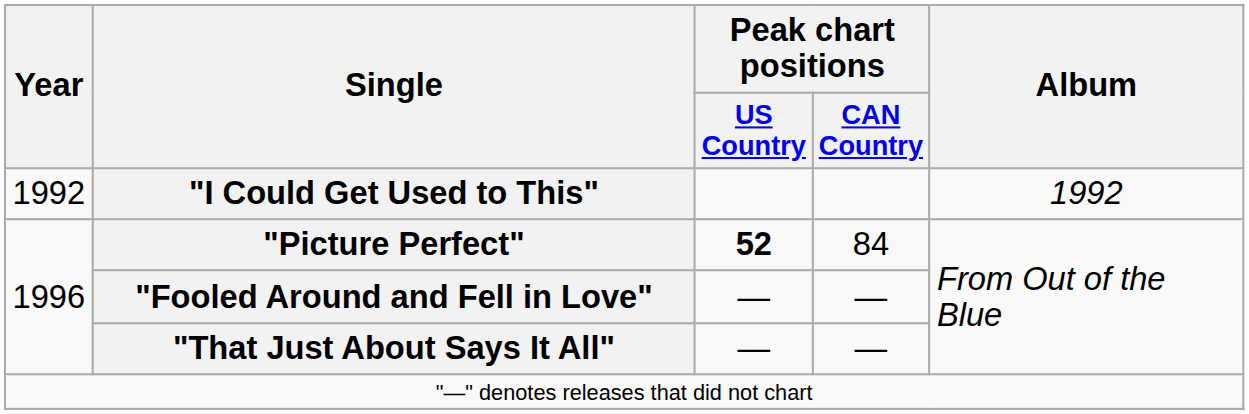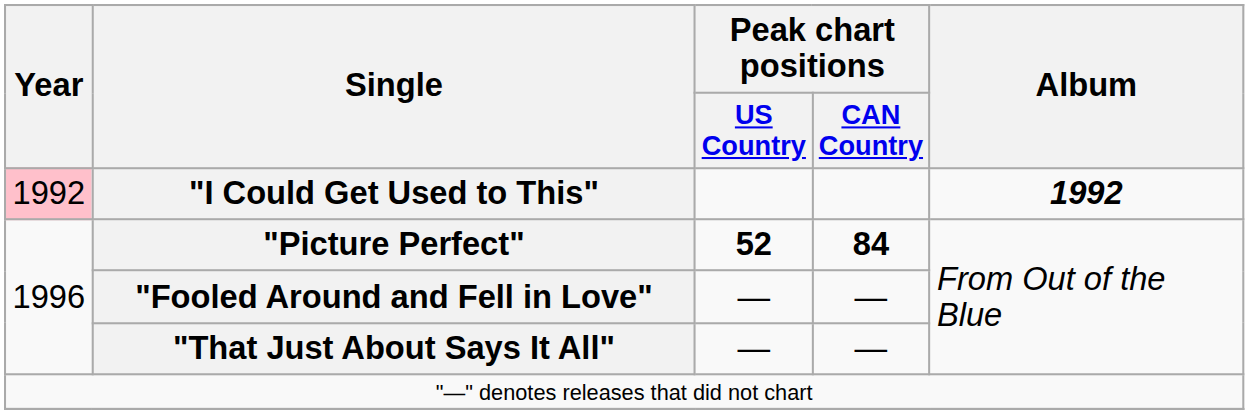"I Could Get Used to This" | Year: no background -> pink background
"I Could Get Used to This" | Album: normal -> bold
"Picture Perfect" | Peak chart positions / CAN Country: normal -> bold
